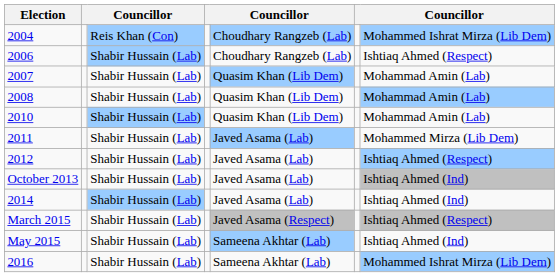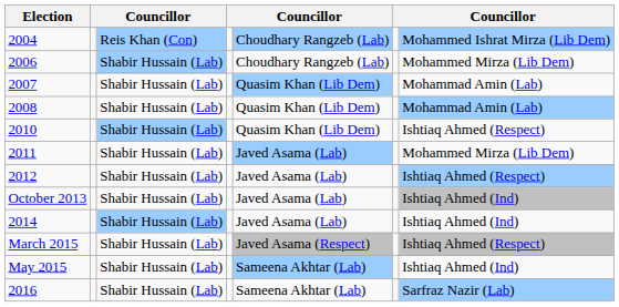2006 | column 7: Ishtiaq Ahmed (Respect) -> Mohammed Mirza (Lib Dem)
2010 | column 7: Mohammad Amin (Lab) -> Ishtiaq Ahmed (Respect)
2016 | column 7: Mohammed Ishrat Mirza (Lib Dem) -> Sarfraz Nazir (Lab)
